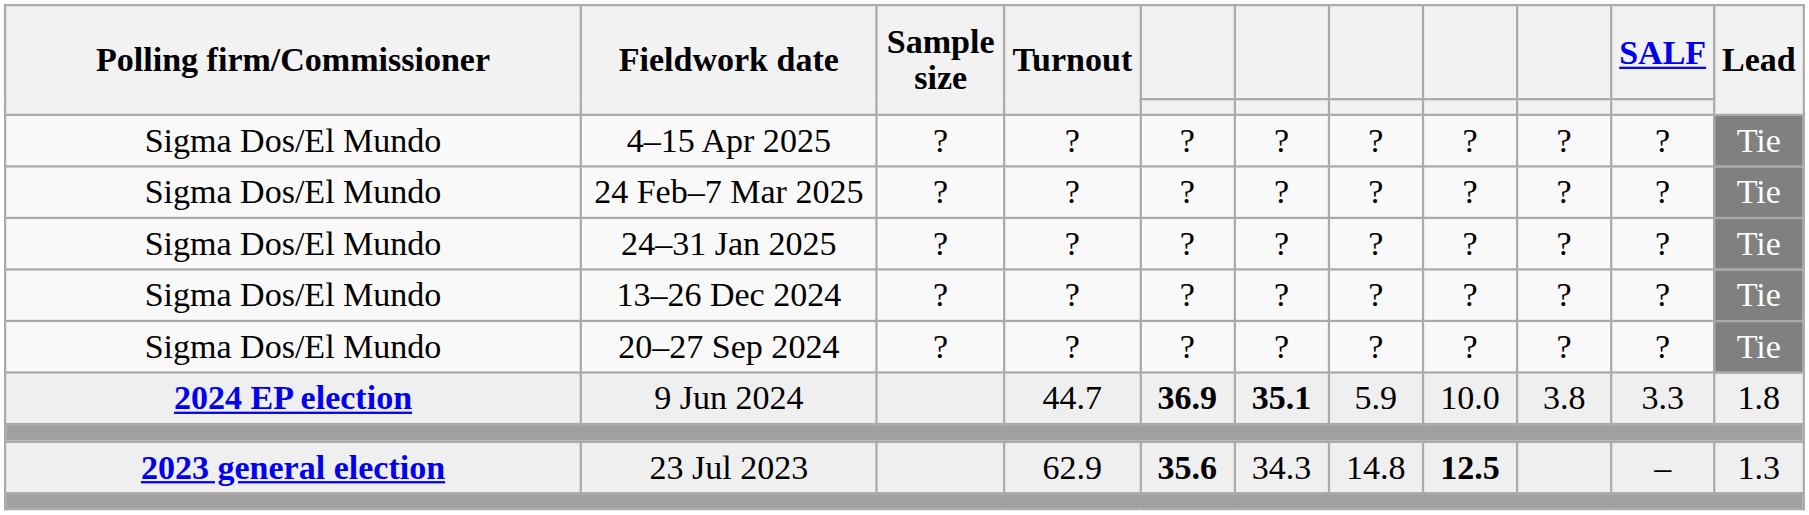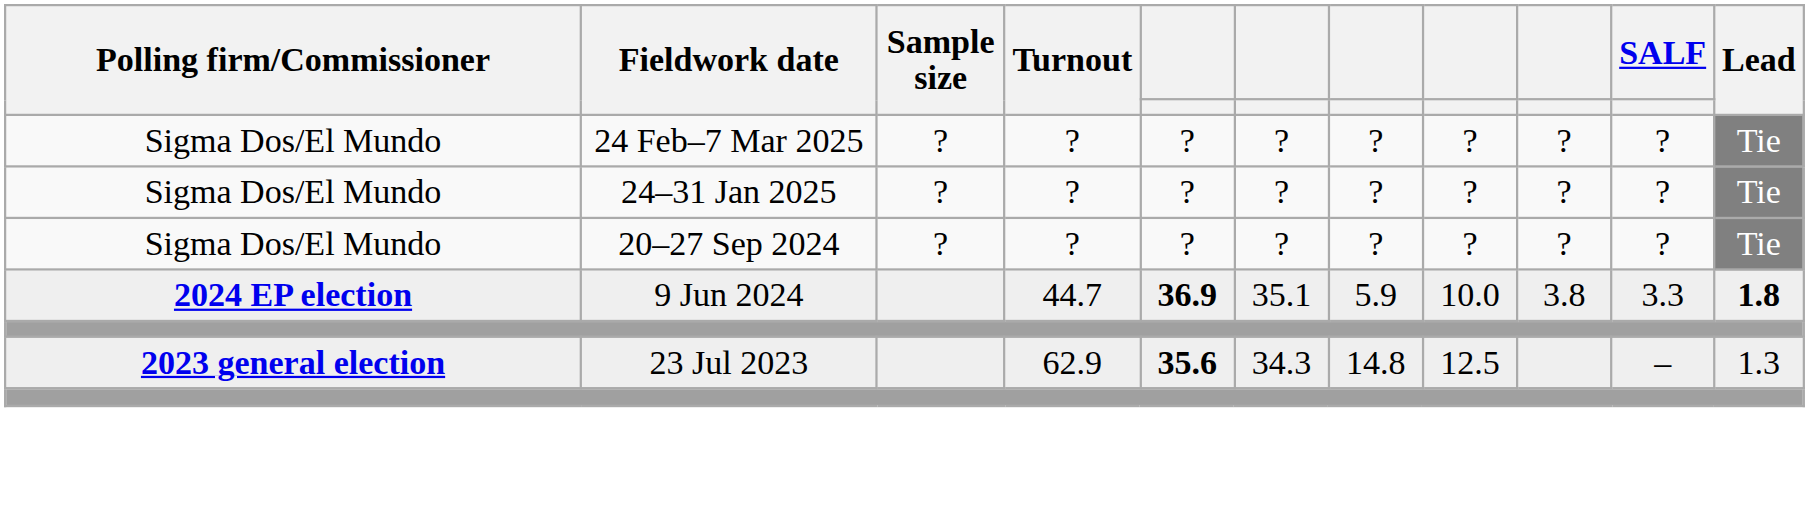- row: Sigma Dos/El Mundo | 4–15 Apr 2025 | ? | ? | ? | ? | ? | ? | ? | ? | Tie
- row: Sigma Dos/El Mundo | 13–26 Dec 2024 | ? | ? | ? | ? | ? | ? | ? | ? | Tie
9 Jun 2024 | column 6: bold -> normal
9 Jun 2024 | Lead: normal -> bold
23 Jul 2023 | column 8: bold -> normal
